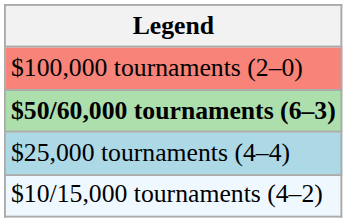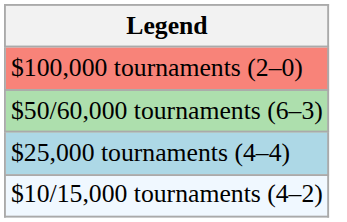row 3 | column 1: bold -> normal
